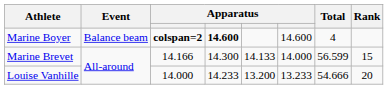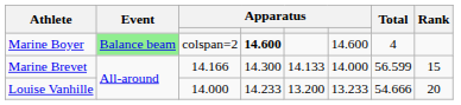Marine Boyer | Event: no background -> lightgreen background
Marine Boyer | column 3: bold -> normal
